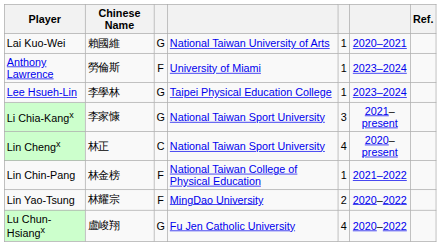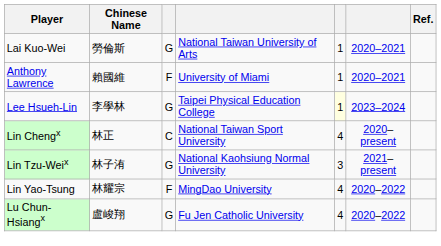Lai Kuo-Wei | Chinese Name: 賴國維 -> 勞倫斯
Anthony Lawrence | Chinese Name: 勞倫斯 -> 賴國維
Anthony Lawrence | column 6: 2023–2024 -> 2020–2021
Lee Hsueh-Lin | column 5: no background -> lightyellow background
- row: Li Chia-Kangx | 李家慷 | G | National Taiwan Sport University | 3 | 2021–present
- row: Lin Chin-Pang | 林金榜 | F | National Taiwan College of Physical Education | 1 | 2021–2022
+ row: Lin Tzu-Weix | 林子洧 | G | National Kaohsiung Normal University | 3 | 2021–present
Lin Yao-Tsung | column 5: 2 -> 4
